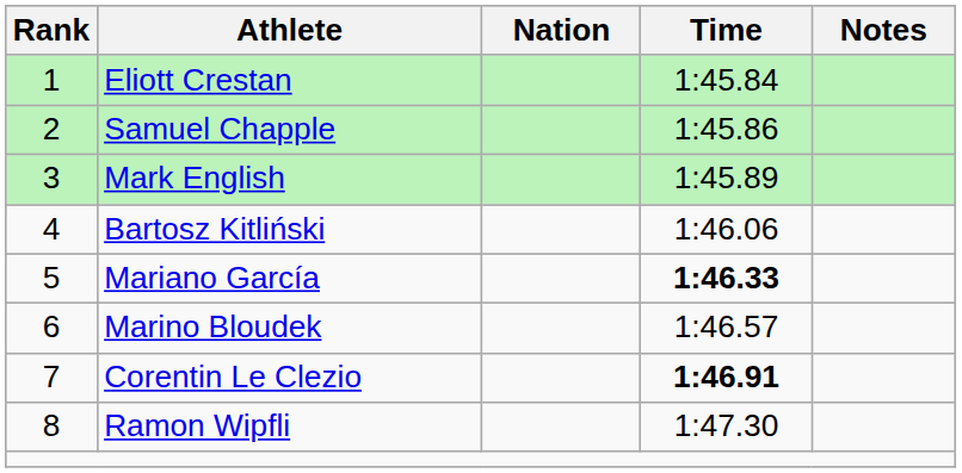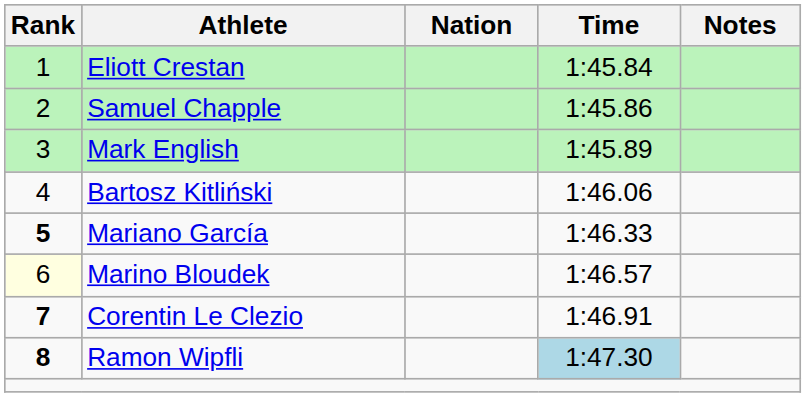Mariano García | Rank: normal -> bold
Mariano García | Time: bold -> normal
Marino Bloudek | Rank: no background -> lightyellow background
Corentin Le Clezio | Rank: normal -> bold
Corentin Le Clezio | Time: bold -> normal
Ramon Wipfli | Rank: normal -> bold
Ramon Wipfli | Time: no background -> lightblue background
